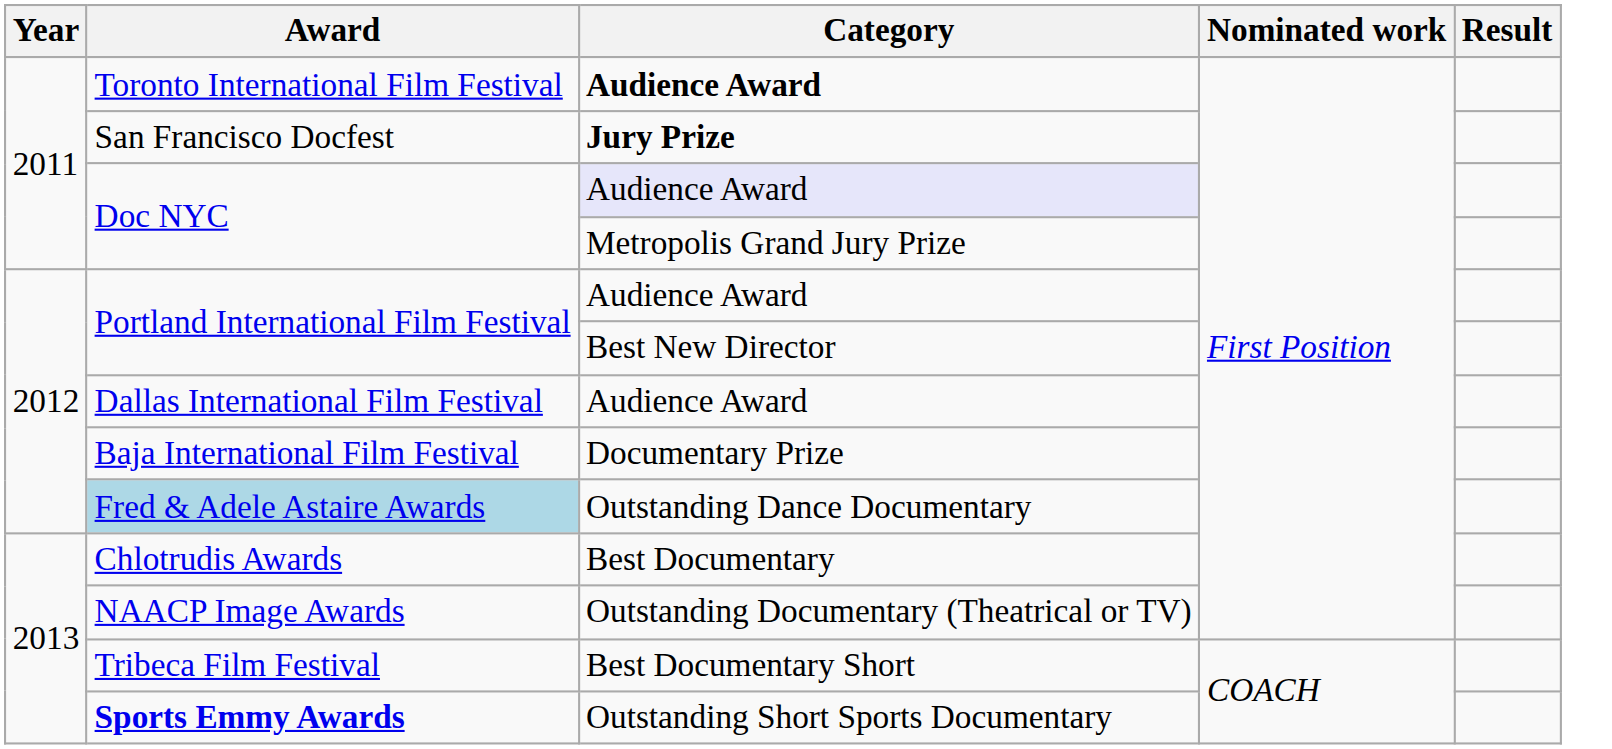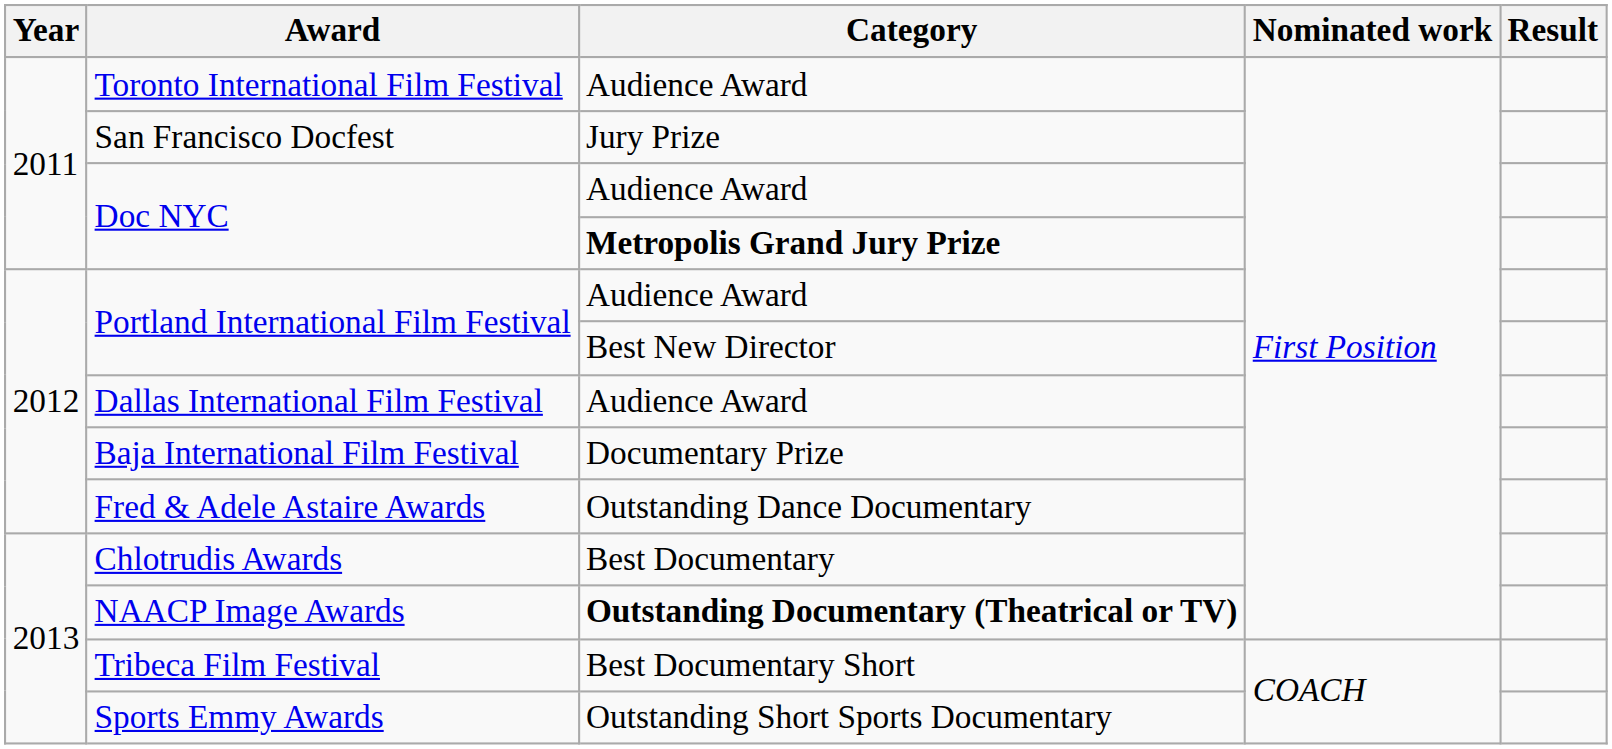Toronto International Film Festival | Category: bold -> normal
San Francisco Docfest | Category: bold -> normal
Doc NYC / Audience Award | Category: lavender background -> no background
Doc NYC / Metropolis Grand Jury Prize | Category: normal -> bold
Fred & Adele Astaire Awards | Award: lightblue background -> no background
NAACP Image Awards | Category: normal -> bold
Sports Emmy Awards | Award: bold -> normal
